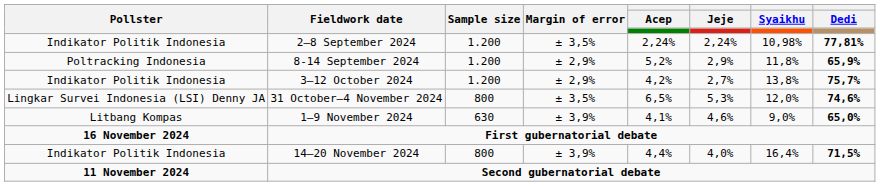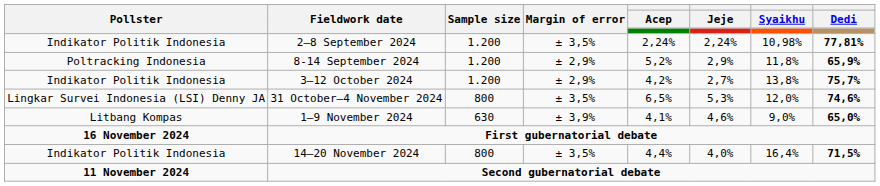14–20 November 2024 | Margin of error: ± 3,9% -> ± 3,5%
